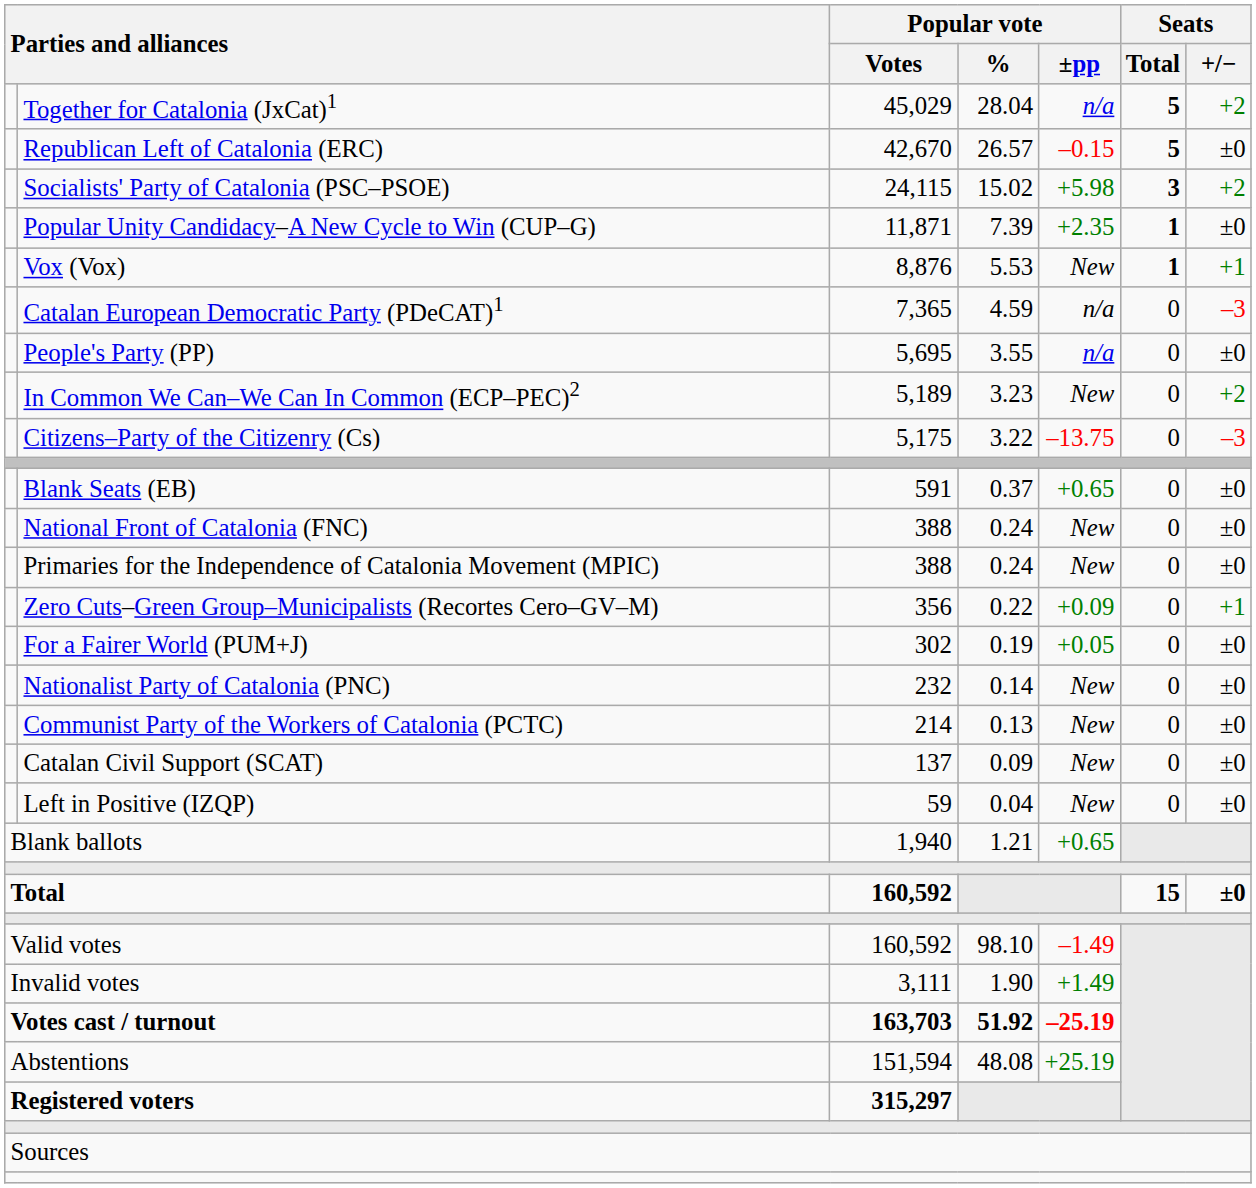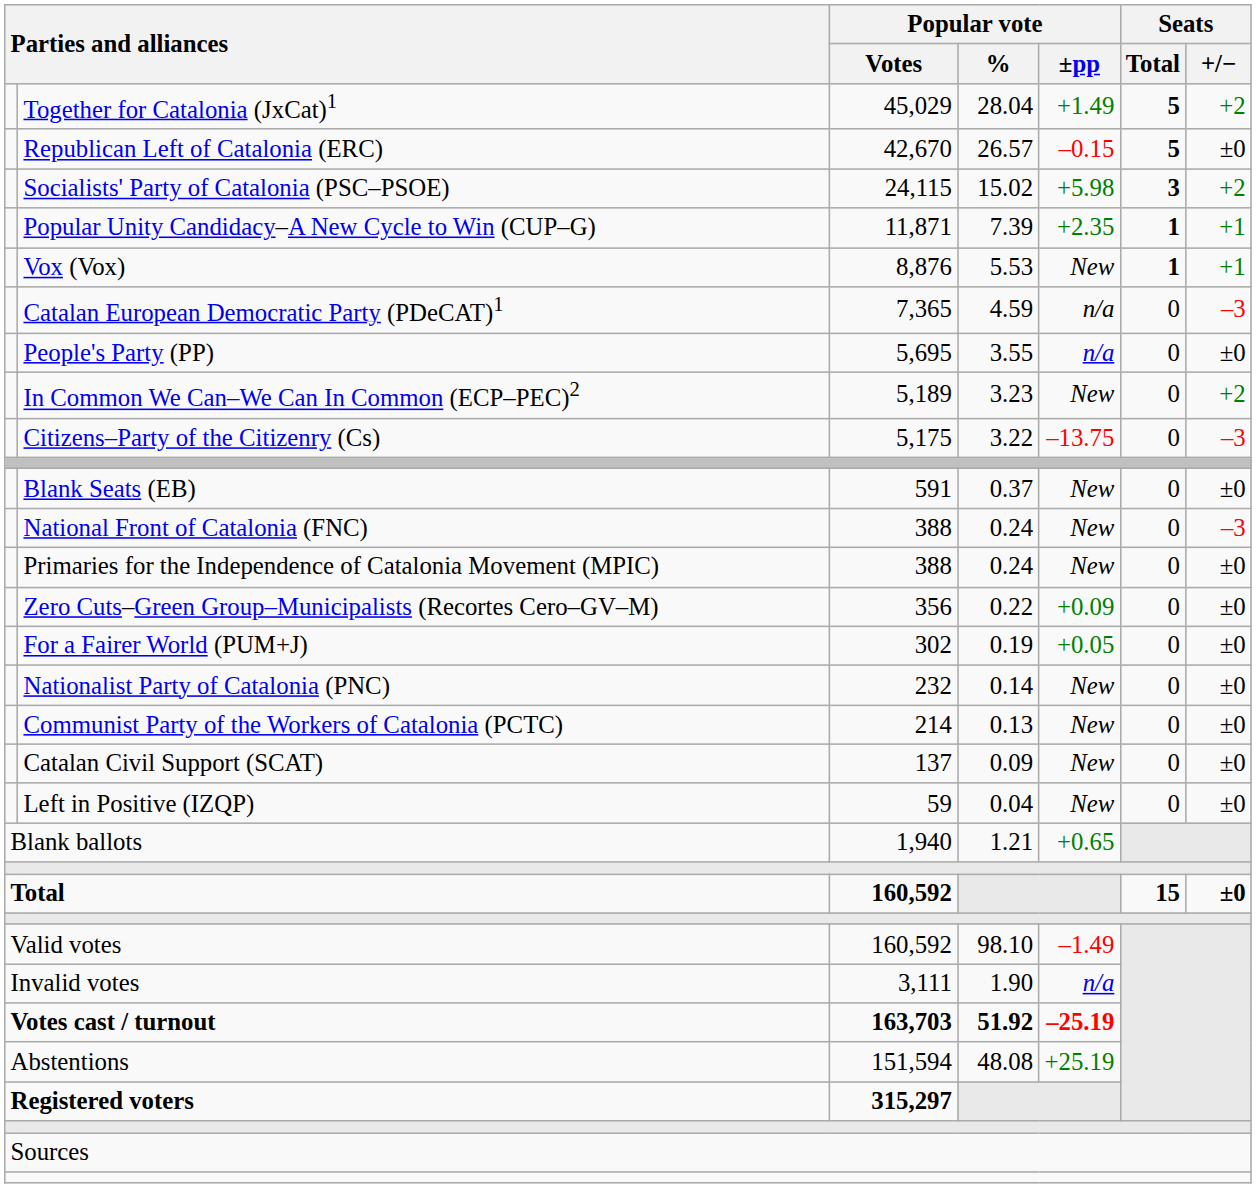Together for Catalonia (JxCat)1 | Popular vote / ±pp: n/a -> +1.49
Popular Unity Candidacy–A New Cycle to Win (CUP–G) | Seats / +/−: ±0 -> +1
Blank Seats (EB) | Popular vote / ±pp: +0.65 -> New
National Front of Catalonia (FNC) | Seats / +/−: ±0 -> –3
Zero Cuts–Green Group–Municipalists (Recortes Cero–GV–M) | Seats / +/−: +1 -> ±0
Invalid votes | Popular vote / ±pp: +1.49 -> n/a
